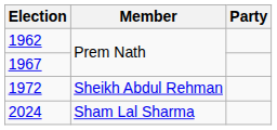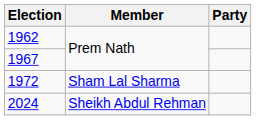1972 | Member: Sheikh Abdul Rehman -> Sham Lal Sharma
2024 | Member: Sham Lal Sharma -> Sheikh Abdul Rehman
